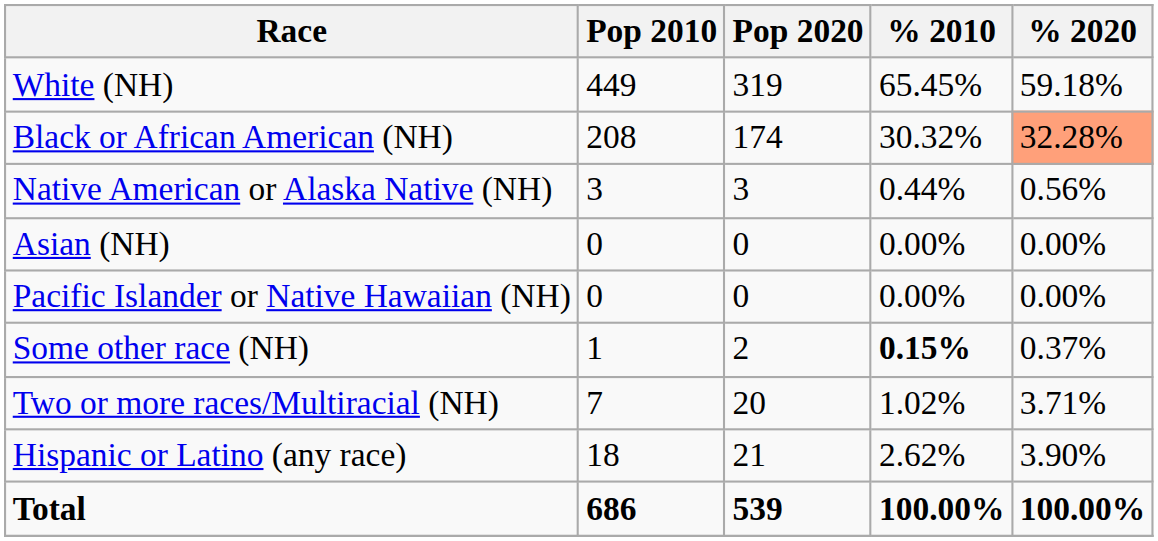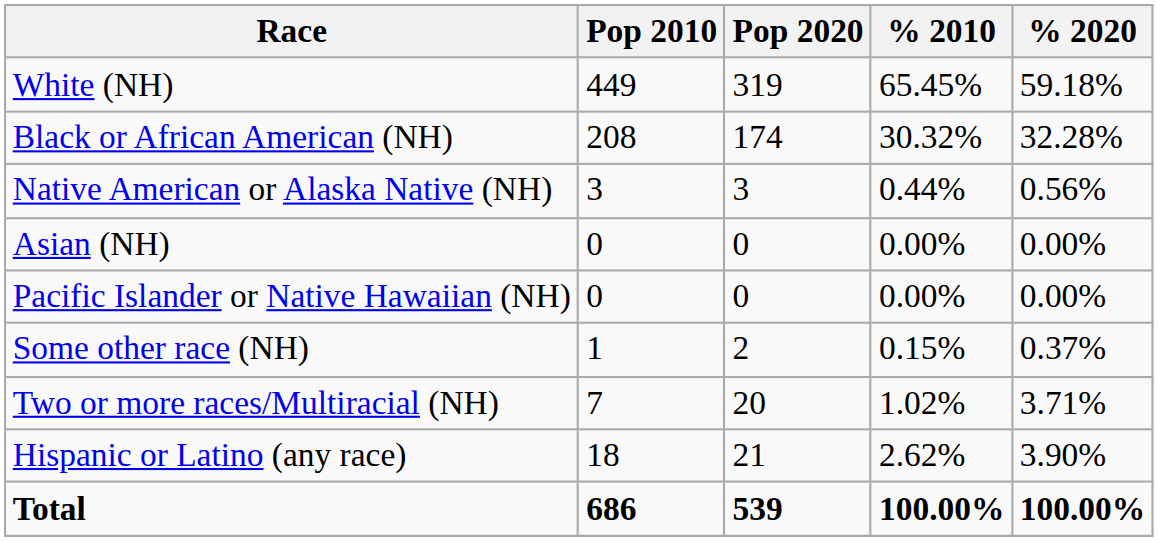Black or African American (NH) | % 2020: lightsalmon background -> no background
Some other race (NH) | % 2010: bold -> normal
